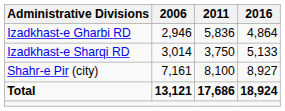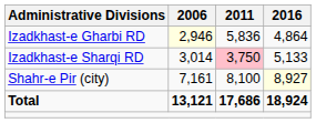Izadkhast-e Gharbi RD | 2006: no background -> lightyellow background
Izadkhast-e Sharqi RD | 2011: no background -> pink background
Shahr-e Pir (city) | 2016: no background -> lightyellow background
